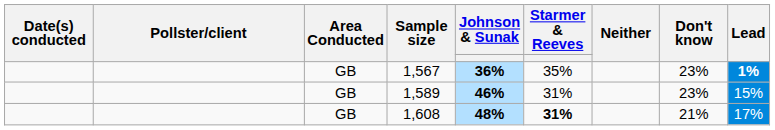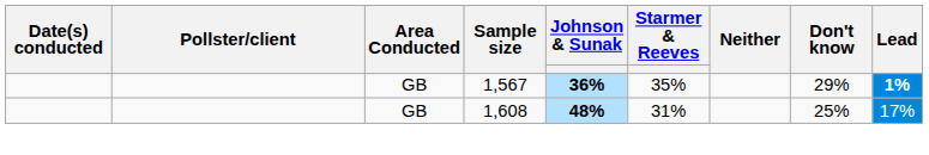1,567 | Don't know: 23% -> 29%
- row: GB | 1,589 | 46% | 31% | 23% | 15%
1,608 | Starmer & Reeves: bold -> normal
1,608 | Don't know: 21% -> 25%
